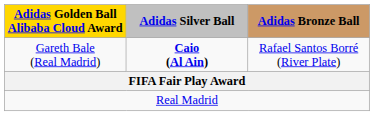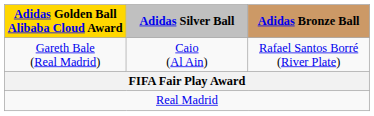Gareth Bale (Real Madrid) | Adidas Silver Ball: bold -> normal
